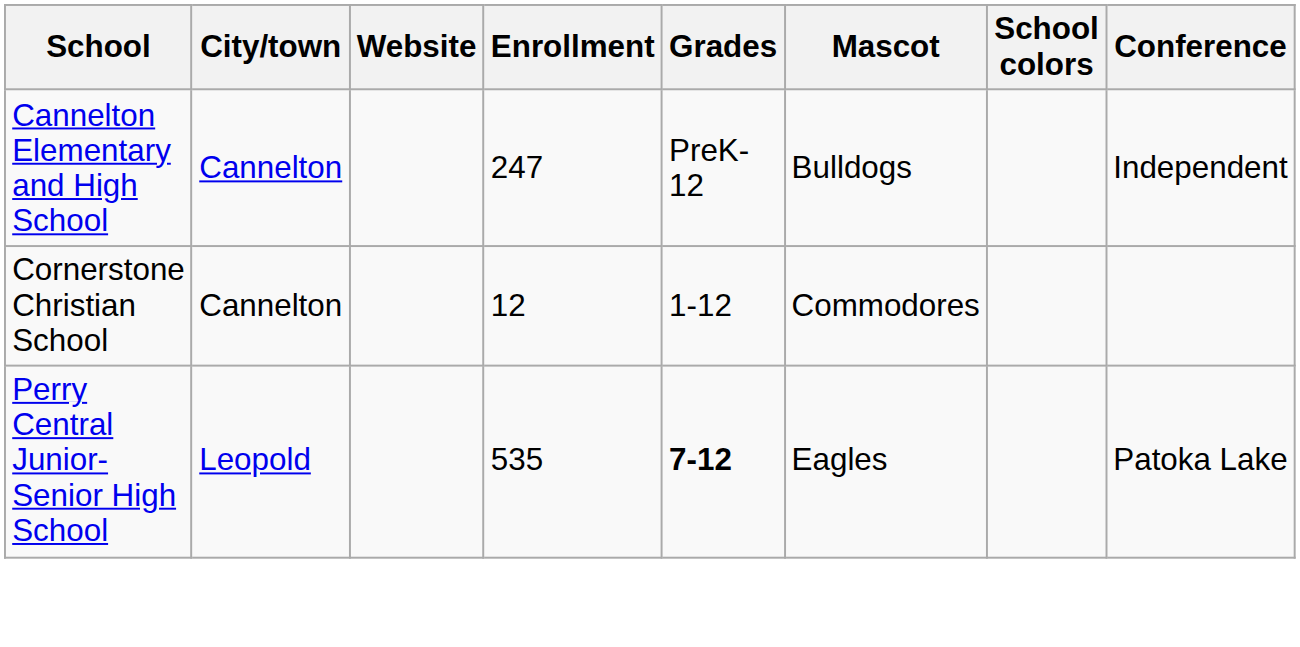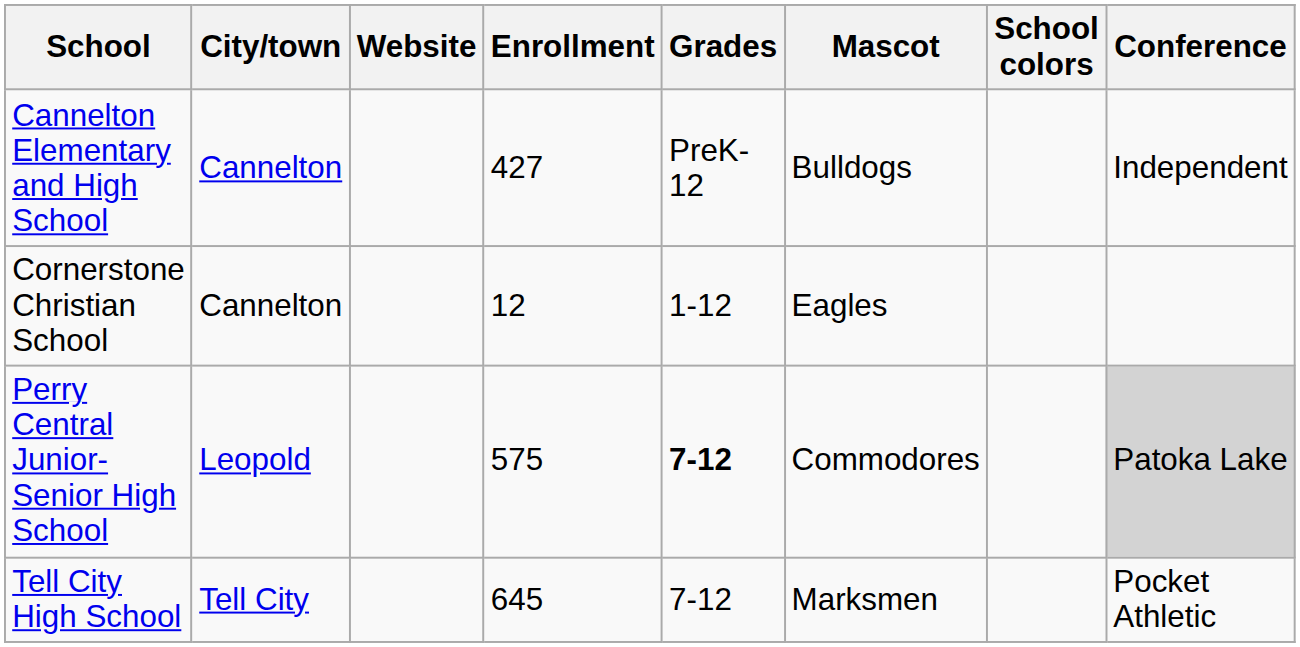Cannelton Elementary and High School | Enrollment: 247 -> 427
Cornerstone Christian School | Mascot: Commodores -> Eagles
Perry Central Junior-Senior High School | Enrollment: 535 -> 575
Perry Central Junior-Senior High School | Mascot: Eagles -> Commodores
Perry Central Junior-Senior High School | Conference: no background -> lightgrey background
+ row: Tell City High School | Tell City | 645 | 7-12 | Marksmen | Pocket Athletic
